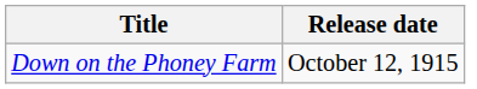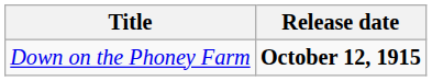Down on the Phoney Farm | Release date: normal -> bold
